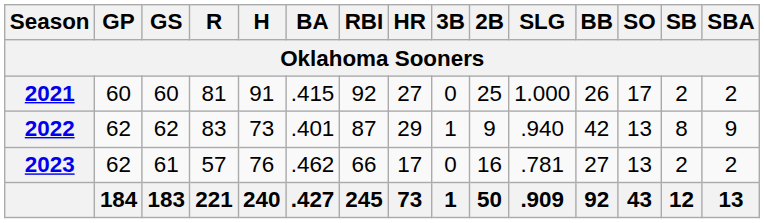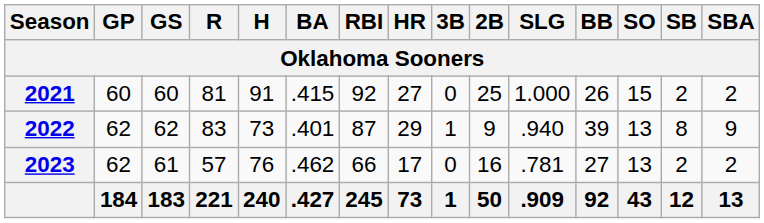2021 | SO: 17 -> 15
2022 | BB: 42 -> 39
